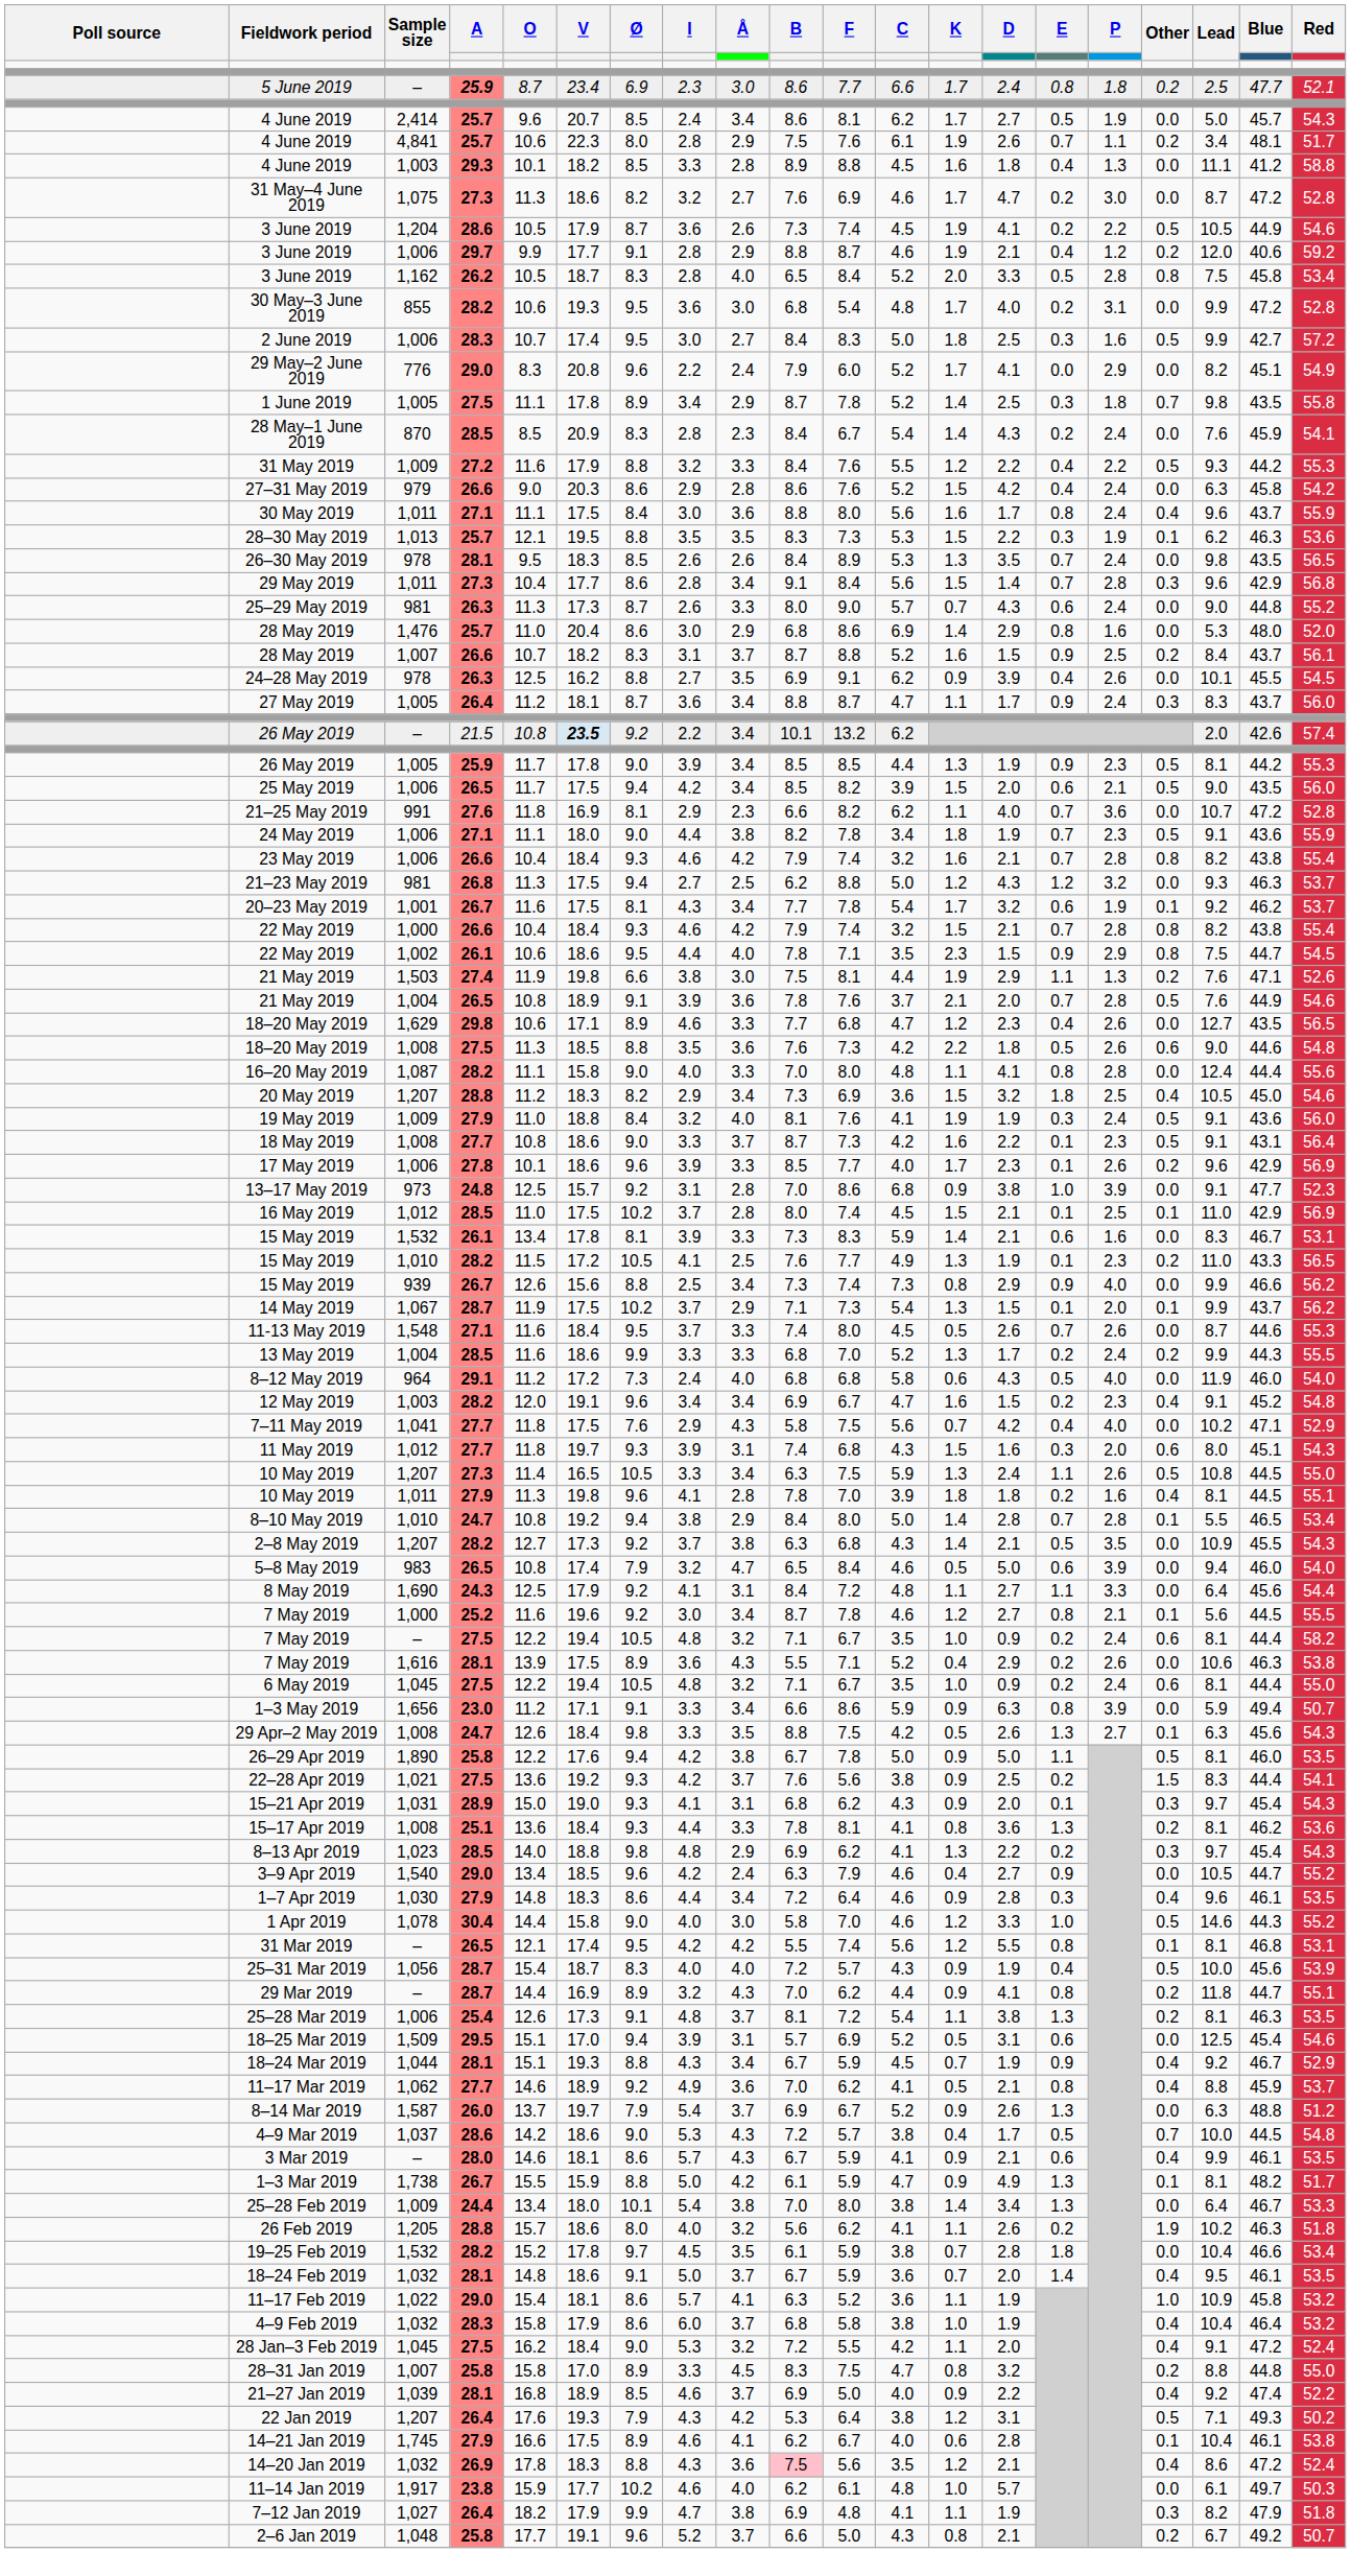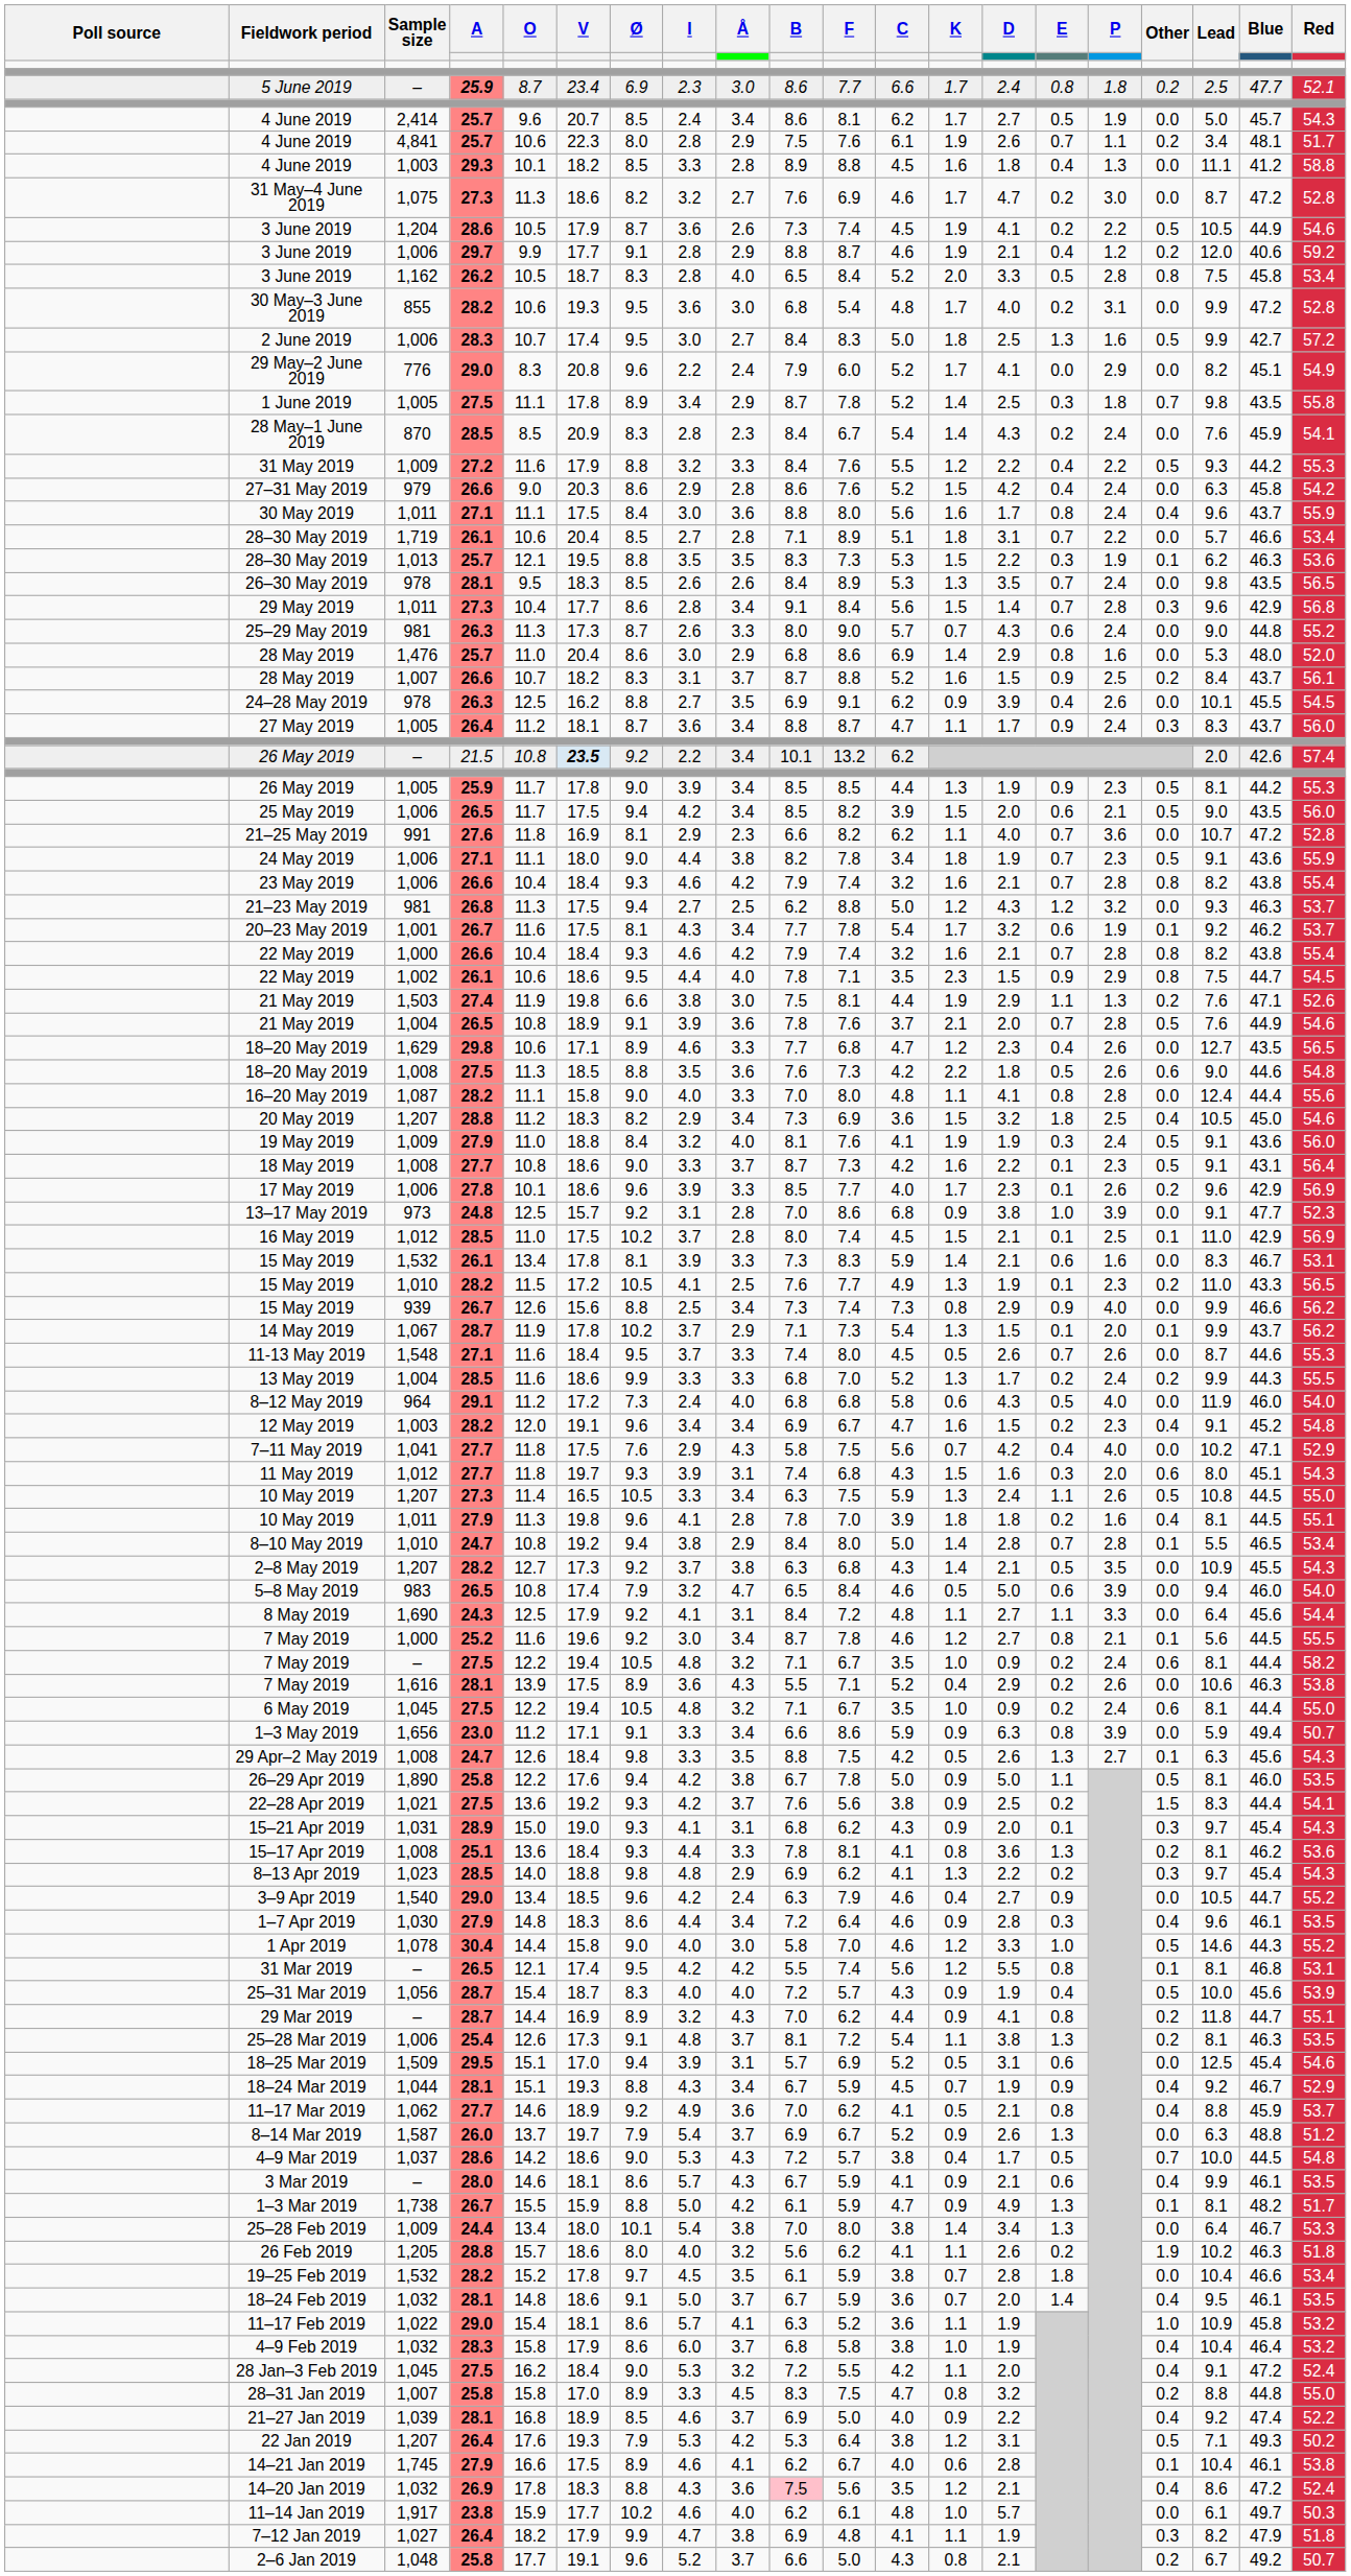2 June 2019 | E: 0.3 -> 1.3
+ row: 28–30 May 2019 | 1,719 | 26.1 | 10.6 | 20.4 | 8.5 | 2.7 | 2.8 | 7.1 | 8.9 | 5.1 | 1.8 | 3.1 | 0.7 | 2.2 | 0.0 | 5.7 | 46.6 | 53.4
22 May 2019 / 1,000 | K: 1.5 -> 1.6
14 May 2019 | V: 17.5 -> 17.8
22 Jan 2019 | I: 4.3 -> 5.3
